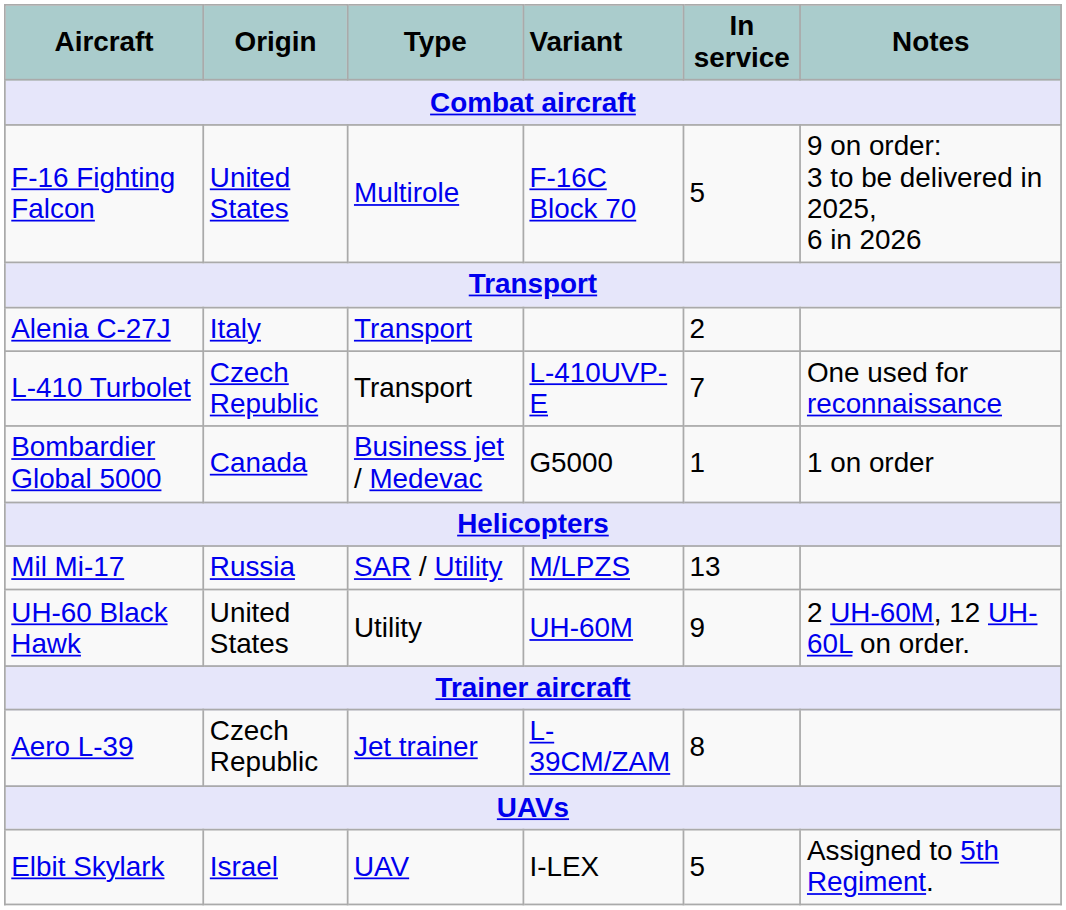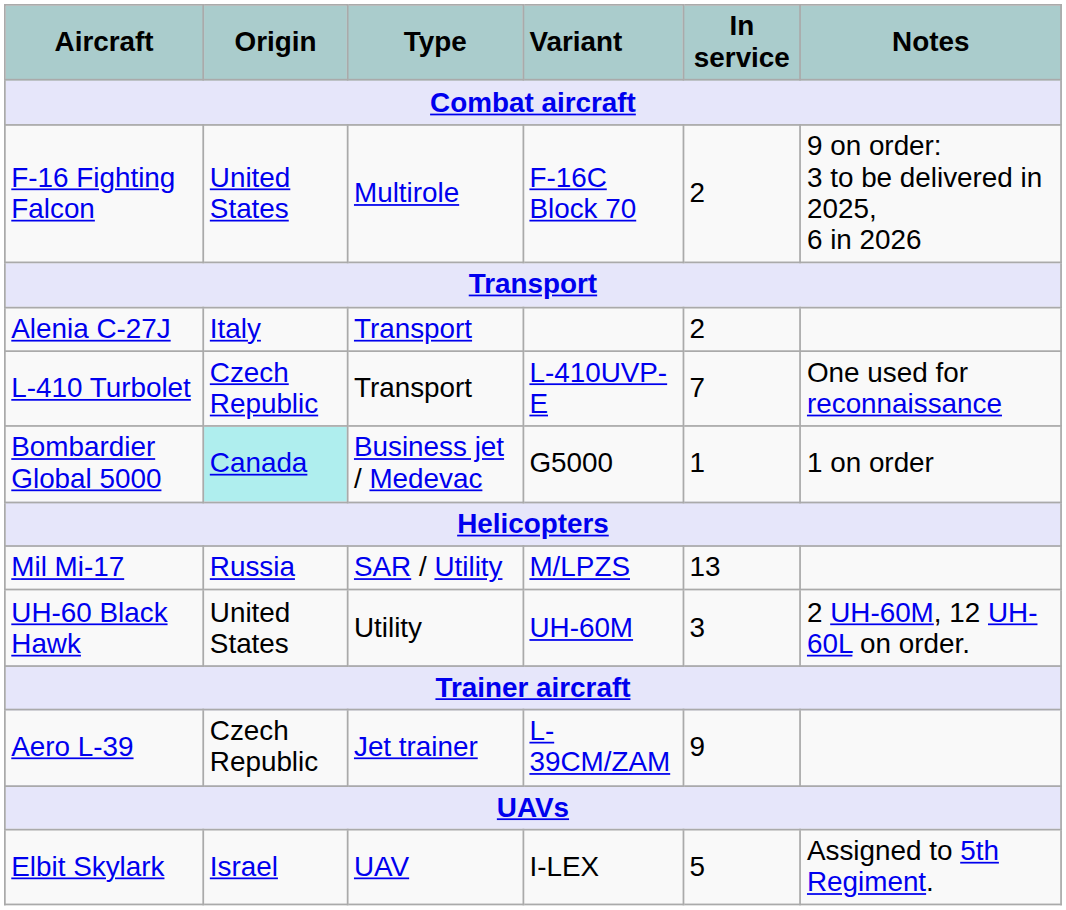F-16 Fighting Falcon | In service: 5 -> 2
Bombardier Global 5000 | Origin: no background -> paleturquoise background
UH-60 Black Hawk | In service: 9 -> 3
Aero L-39 | In service: 8 -> 9
